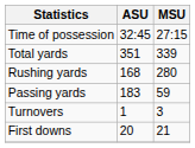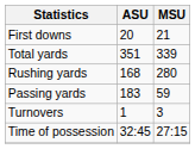rows swapped: First downs <-> Time of possession
